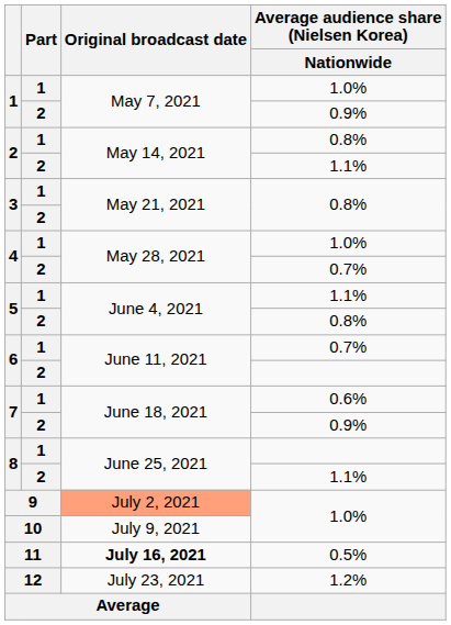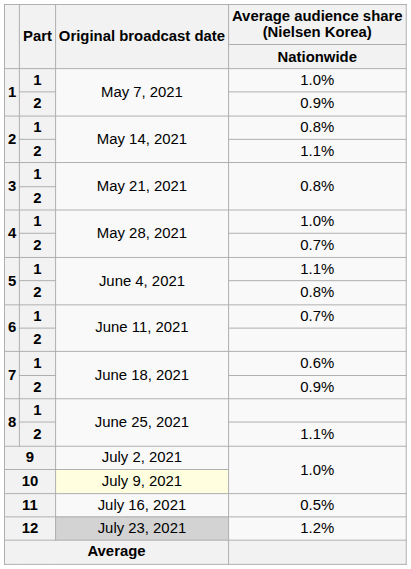9 | Original broadcast date: lightsalmon background -> no background
10 | Original broadcast date: no background -> lightyellow background
11 | Original broadcast date: bold -> normal
12 | Original broadcast date: no background -> lightgrey background
